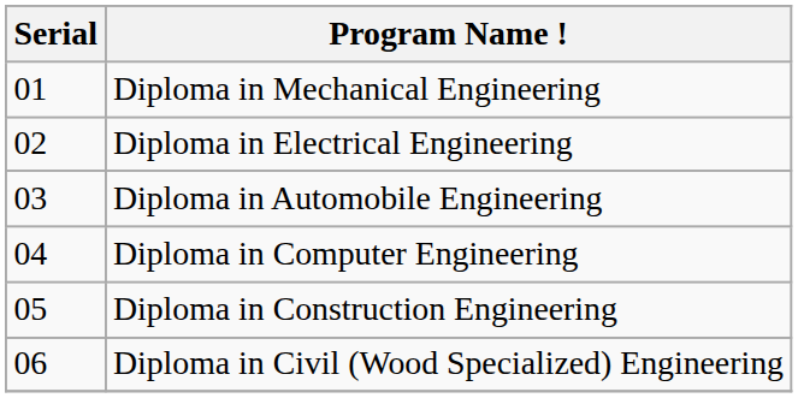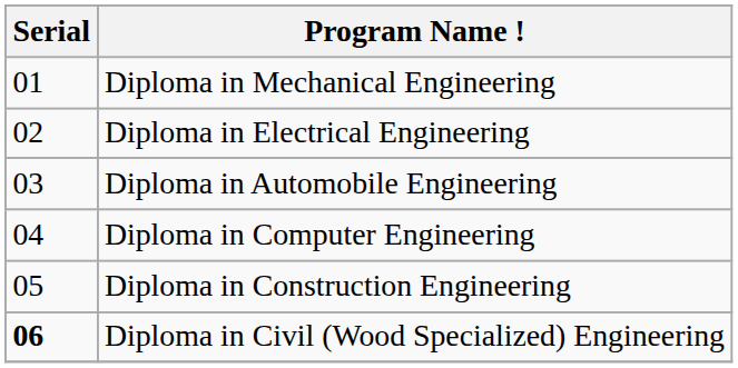Diploma in Civil (Wood Specialized) Engineering | Serial: normal -> bold
